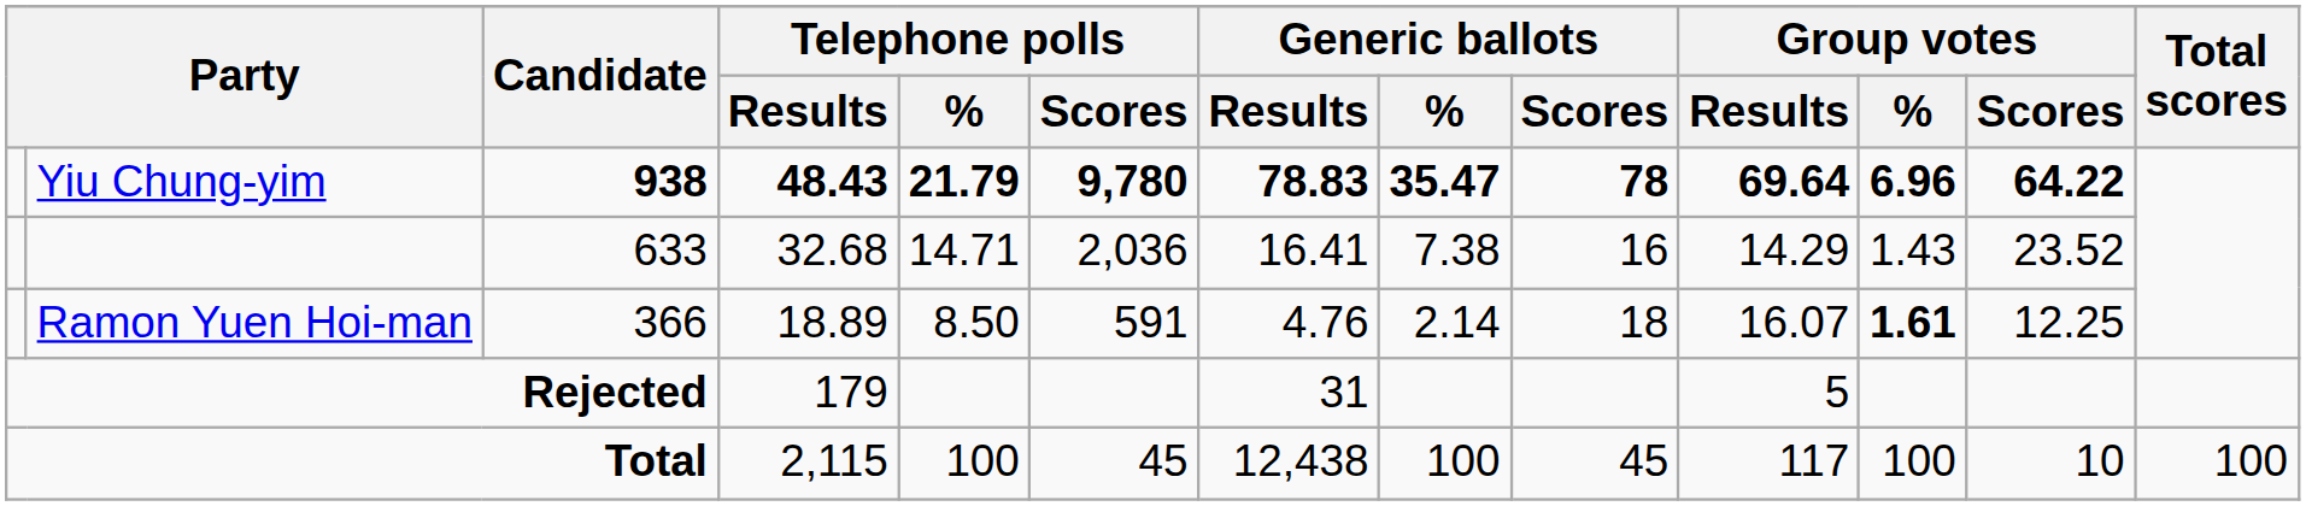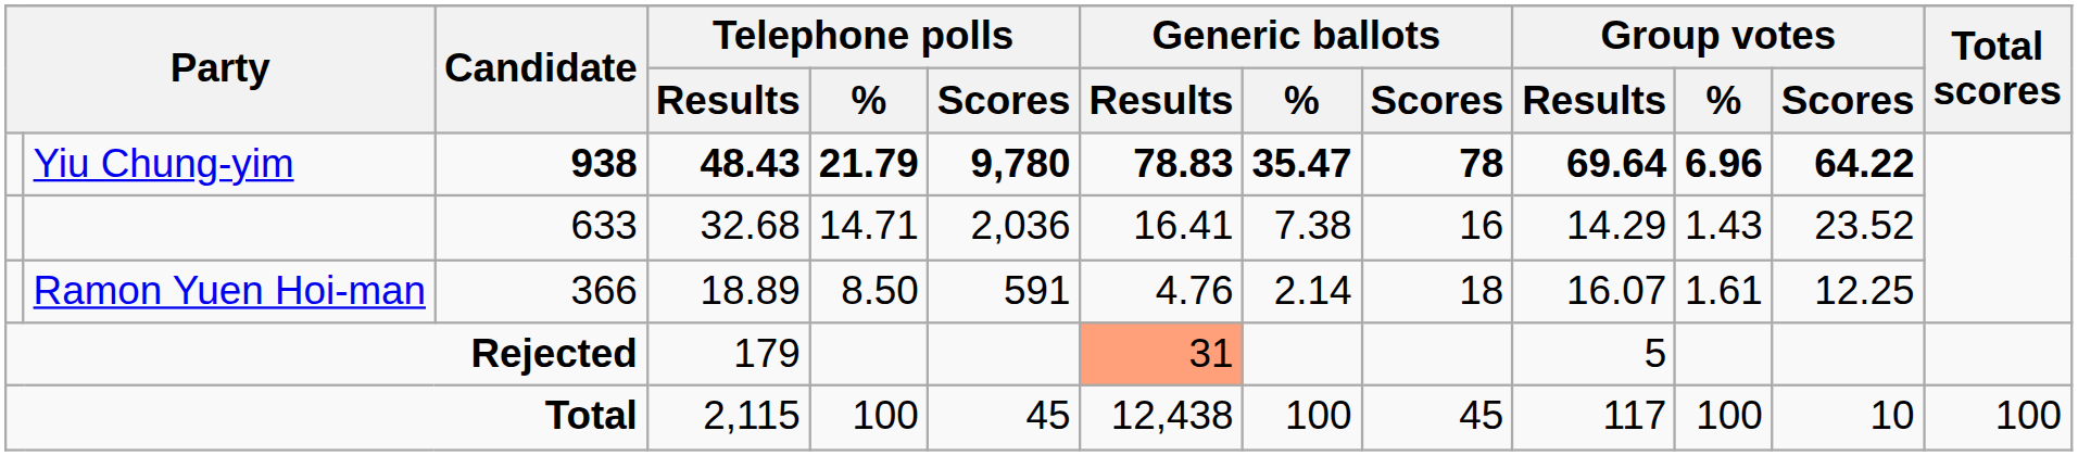Ramon Yuen Hoi-man | Group votes / %: bold -> normal
Rejected | Generic ballots / Results: no background -> lightsalmon background
